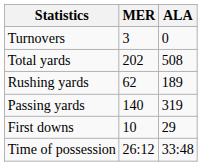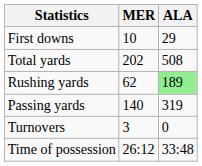rows swapped: First downs <-> Turnovers
Rushing yards | ALA: no background -> lightgreen background
